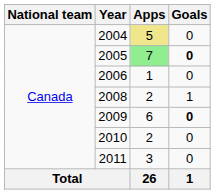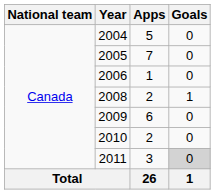2004 | Apps: khaki background -> no background
2005 | Apps: lightgreen background -> no background
2005 | Goals: bold -> normal
2009 | Goals: bold -> normal
2011 | Goals: no background -> lightgrey background
